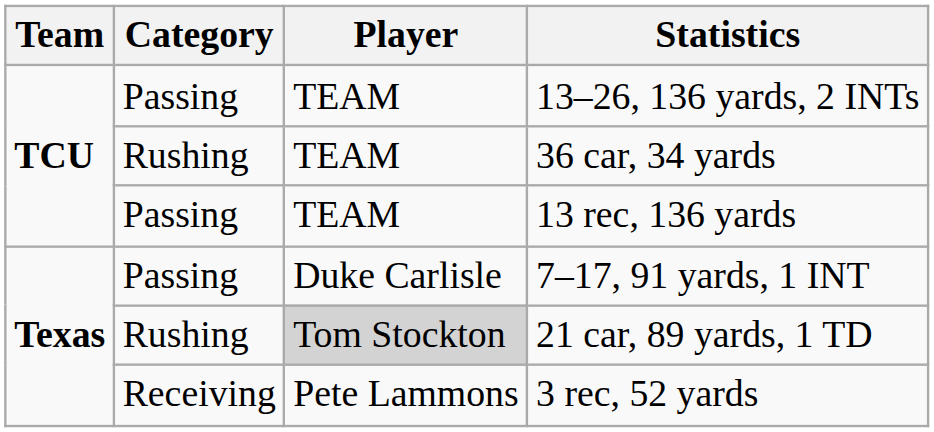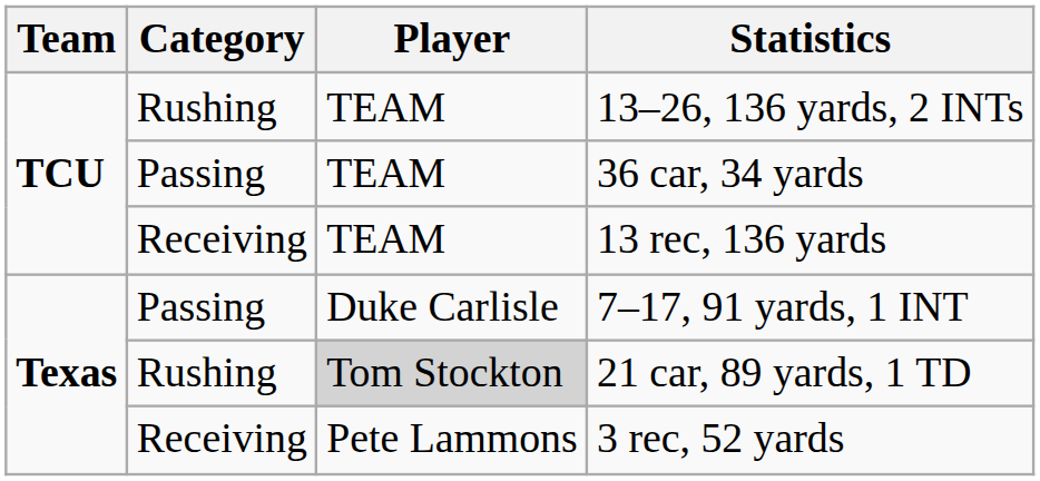13–26, 136 yards, 2 INTs | Category: Passing -> Rushing
36 car, 34 yards | Category: Rushing -> Passing
13 rec, 136 yards | Category: Passing -> Receiving
